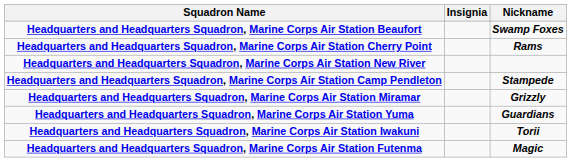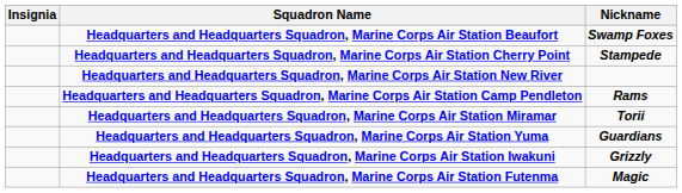columns swapped: Squadron Name <-> Insignia
row 3 | Nickname: Rams -> Stampede
row 5 | Nickname: Stampede -> Rams
row 6 | Nickname: Grizzly -> Torii
row 8 | Nickname: Torii -> Grizzly
